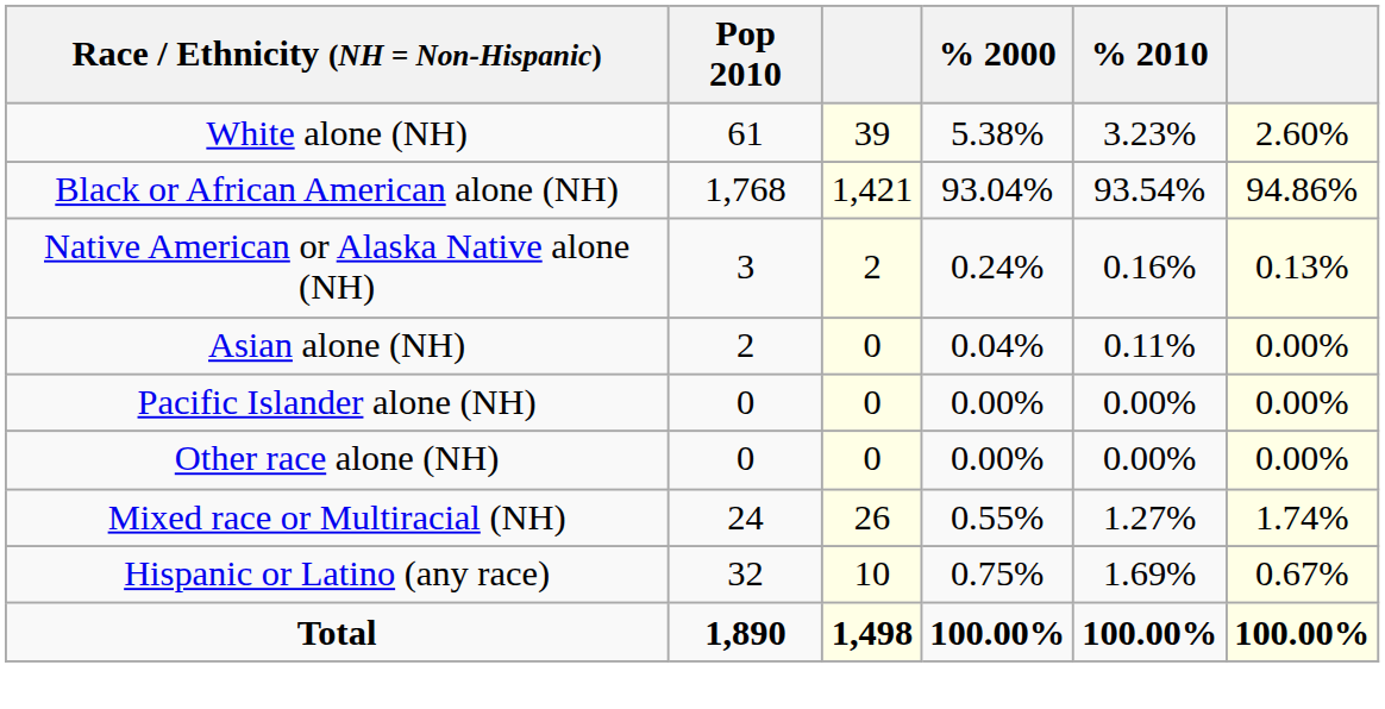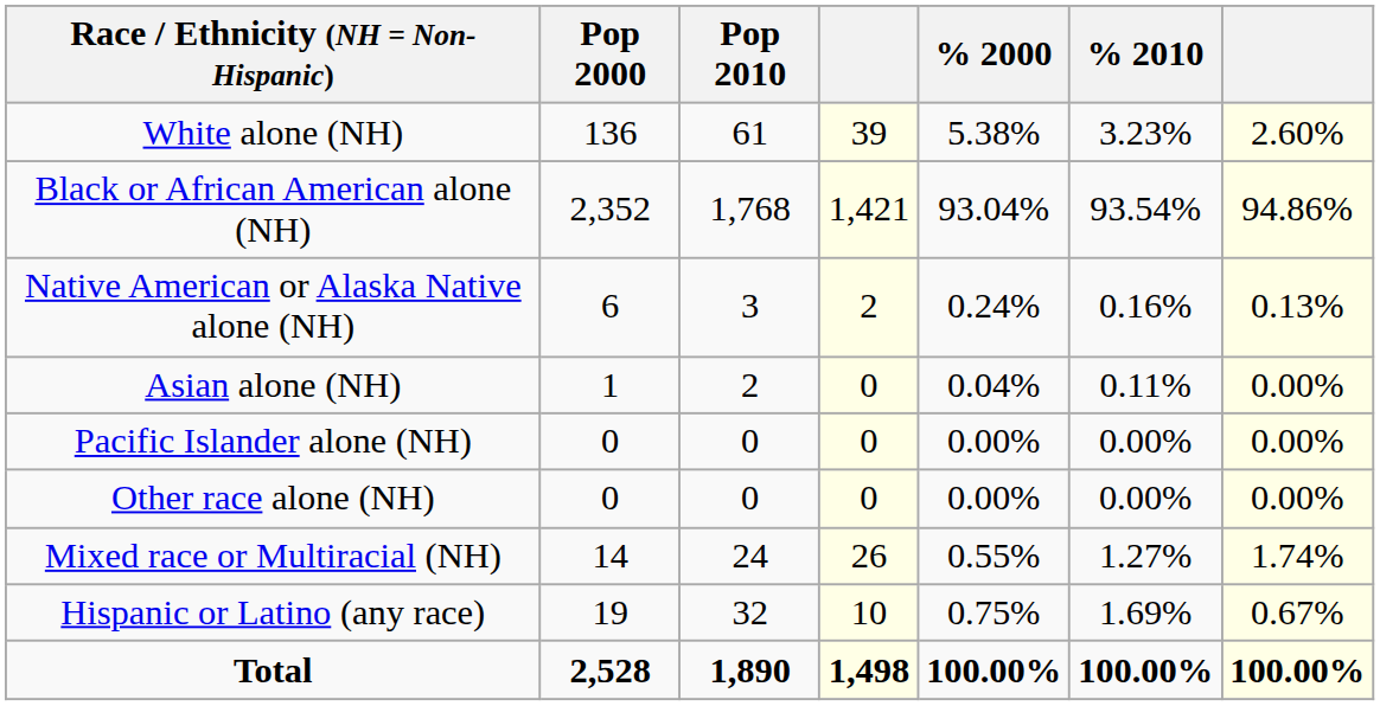+ column: Pop 2000 | 136 | 2,352 | 6 | 1 | 0 | 0 | 14 | 19 | 2,528
